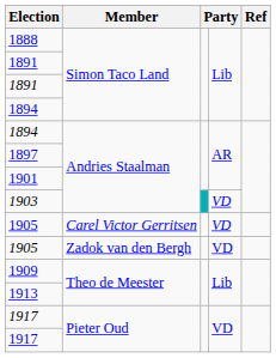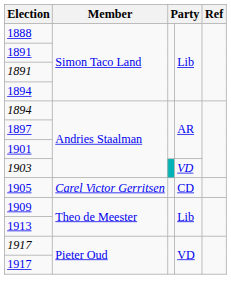1905 / Carel Victor Gerritsen | column 4: VD -> CD
- row: 1905 | Zadok van den Bergh | VD
